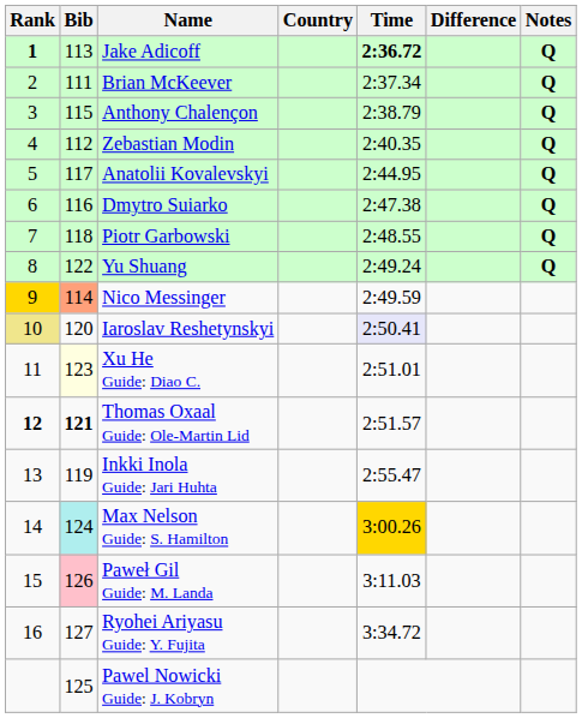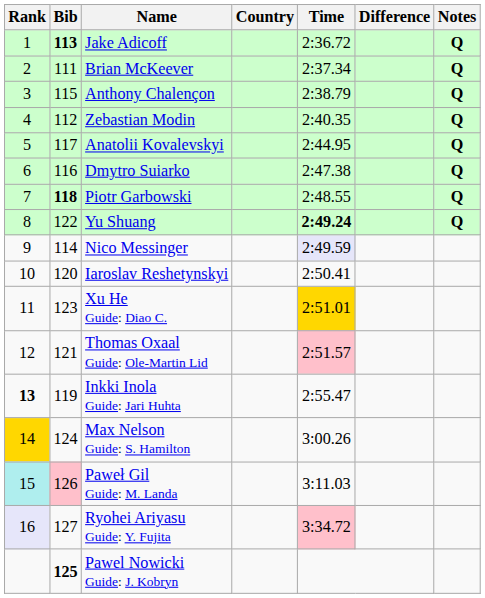Jake Adicoff | Rank: bold -> normal
Jake Adicoff | Bib: normal -> bold
Jake Adicoff | Time: bold -> normal
Piotr Garbowski | Bib: normal -> bold
Yu Shuang | Time: normal -> bold
Nico Messinger | Rank: gold background -> no background
Nico Messinger | Bib: lightsalmon background -> no background
Nico Messinger | Time: no background -> lavender background
Iaroslav Reshetynskyi | Rank: khaki background -> no background
Iaroslav Reshetynskyi | Time: lavender background -> no background
Xu He Guide: Diao C. | Bib: lightyellow background -> no background
Xu He Guide: Diao C. | Time: no background -> gold background
Thomas Oxaal Guide: Ole-Martin Lid | Rank: bold -> normal
Thomas Oxaal Guide: Ole-Martin Lid | Bib: bold -> normal
Thomas Oxaal Guide: Ole-Martin Lid | Time: no background -> pink background
Inkki Inola Guide: Jari Huhta | Rank: normal -> bold
Max Nelson Guide: S. Hamilton | Rank: no background -> gold background
Max Nelson Guide: S. Hamilton | Bib: paleturquoise background -> no background
Max Nelson Guide: S. Hamilton | Time: gold background -> no background
Paweł Gil Guide: M. Landa | Rank: no background -> paleturquoise background
Ryohei Ariyasu Guide: Y. Fujita | Rank: no background -> lavender background
Ryohei Ariyasu Guide: Y. Fujita | Time: no background -> pink background
Pawel Nowicki Guide: J. Kobryn | Bib: normal -> bold
